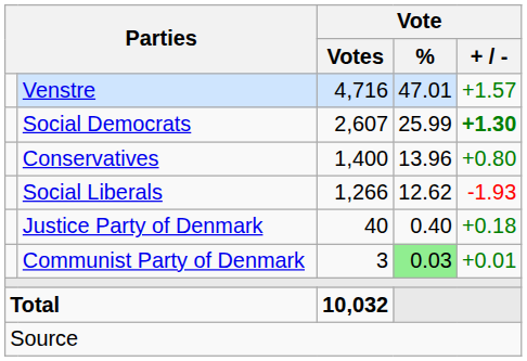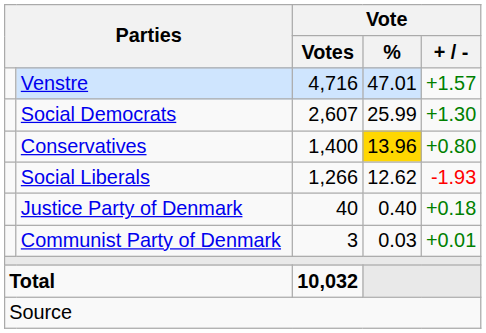Social Democrats | Vote / + / -: bold -> normal
Conservatives | Vote / %: no background -> gold background
Communist Party of Denmark | Vote / %: lightgreen background -> no background
